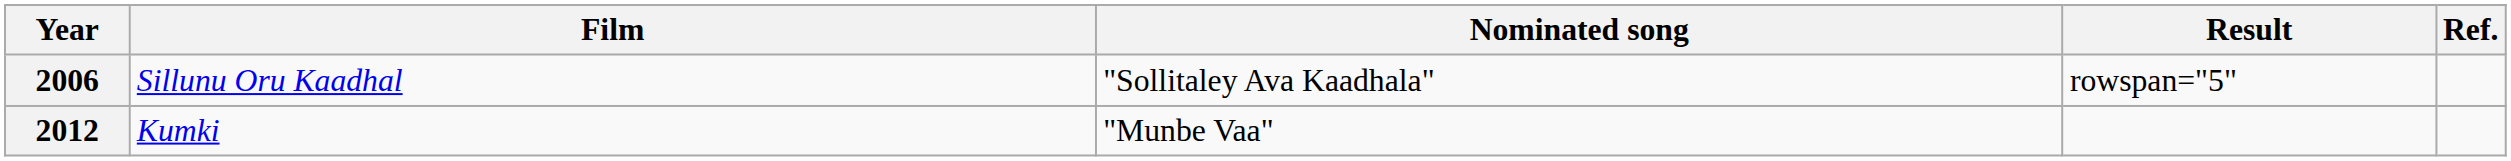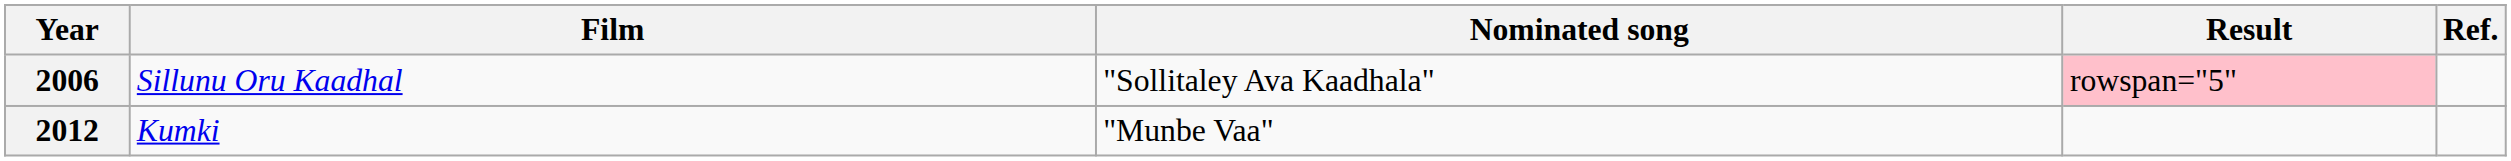2006 | Result: no background -> pink background
